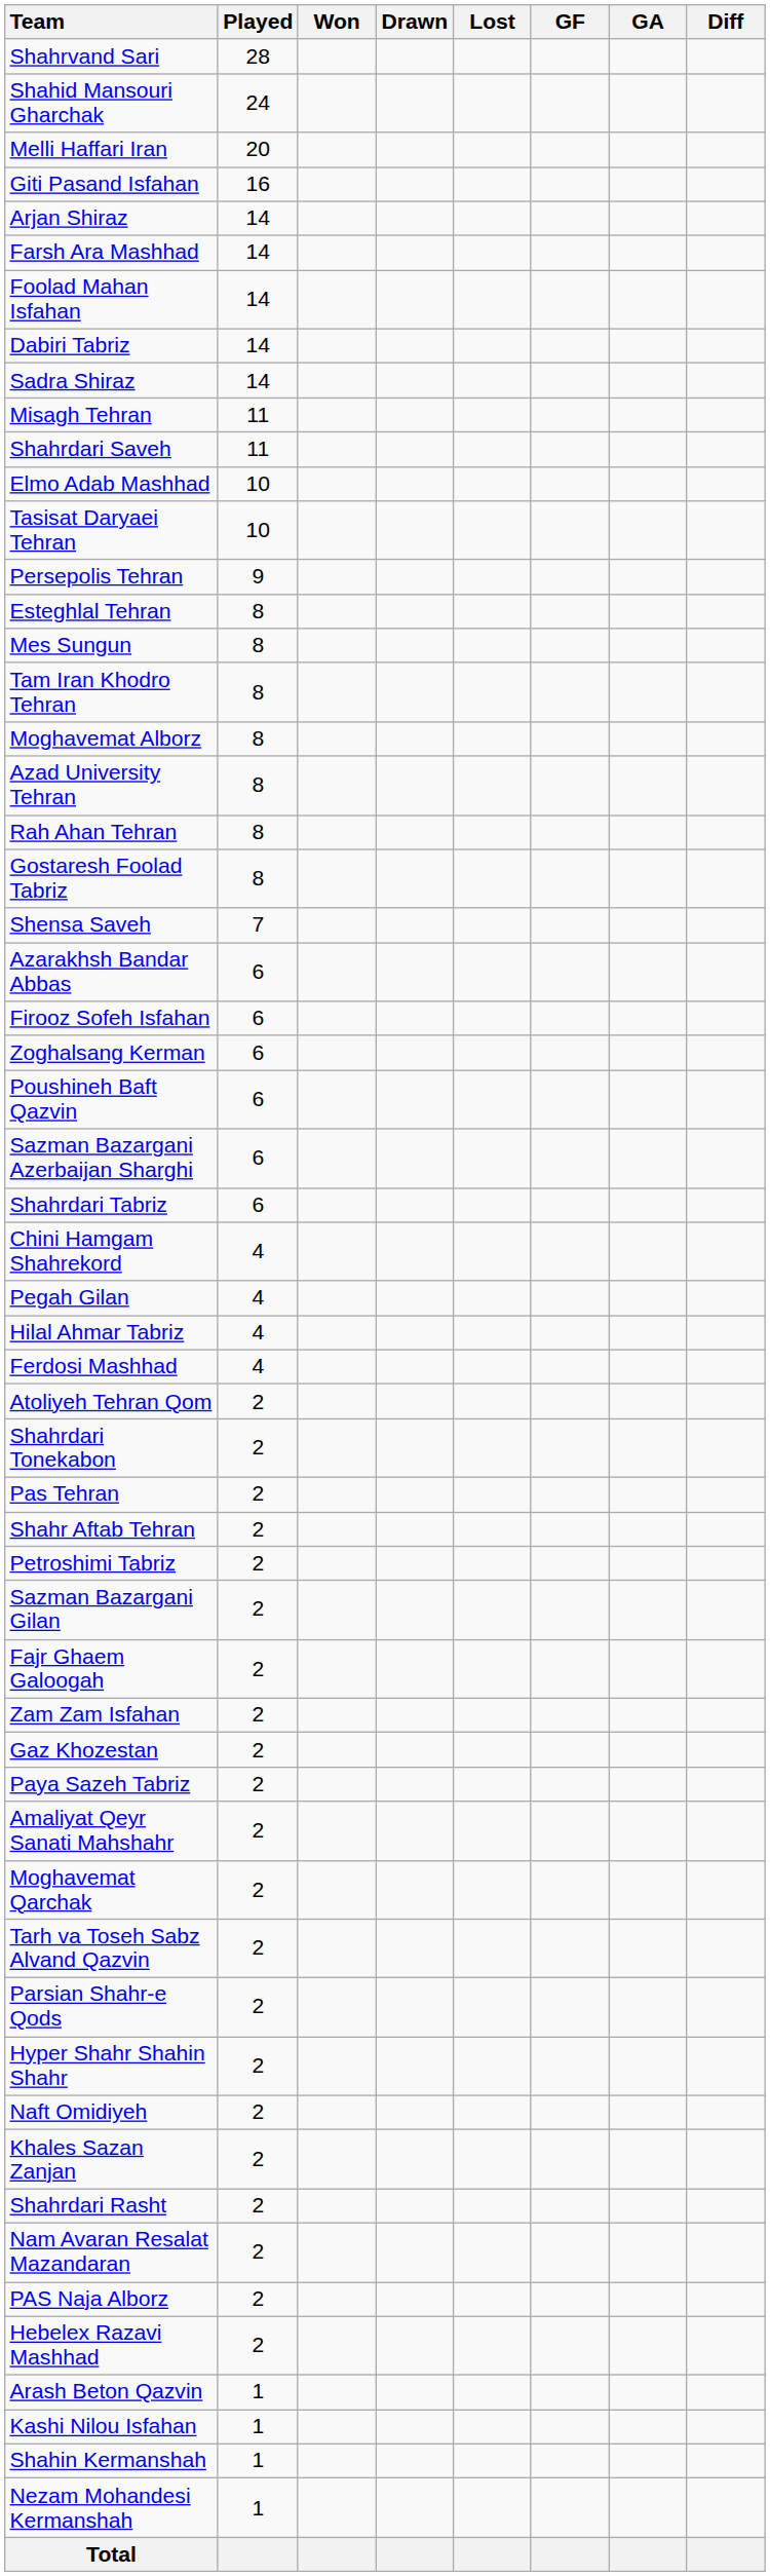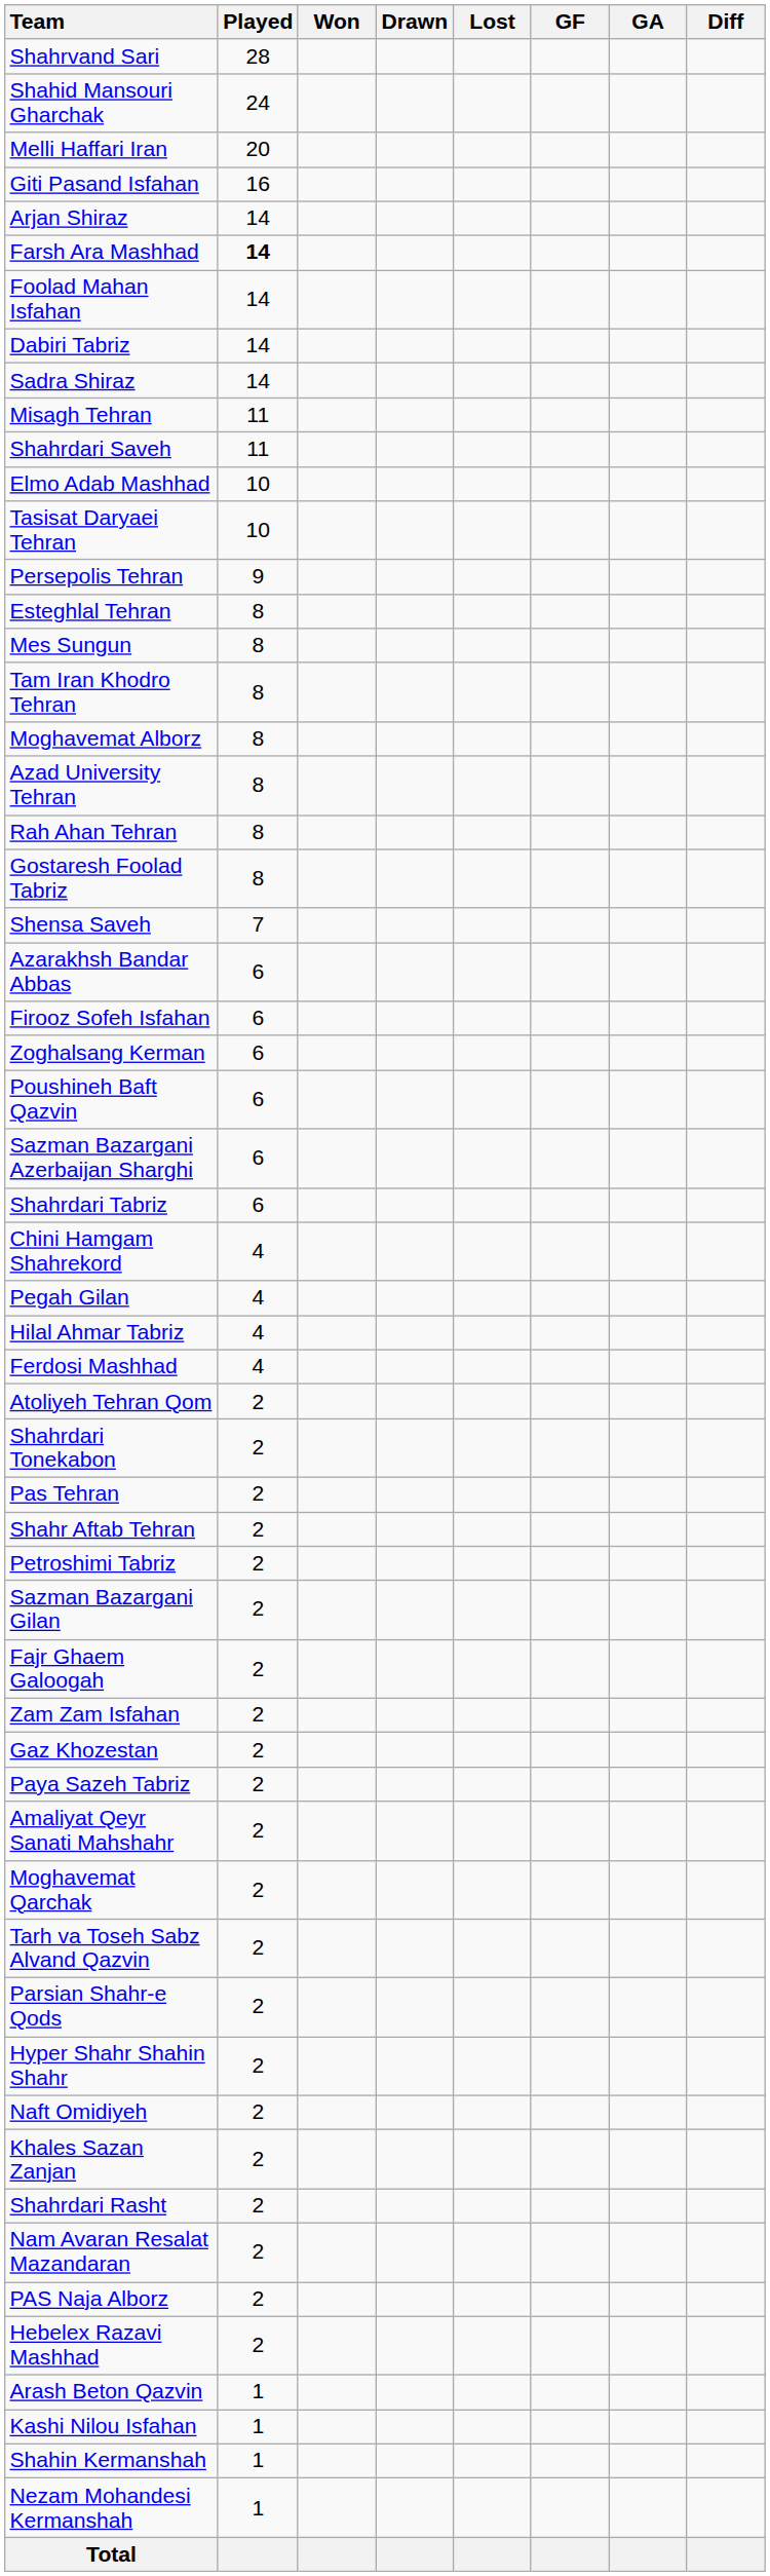Farsh Ara Mashhad | Played: normal -> bold
